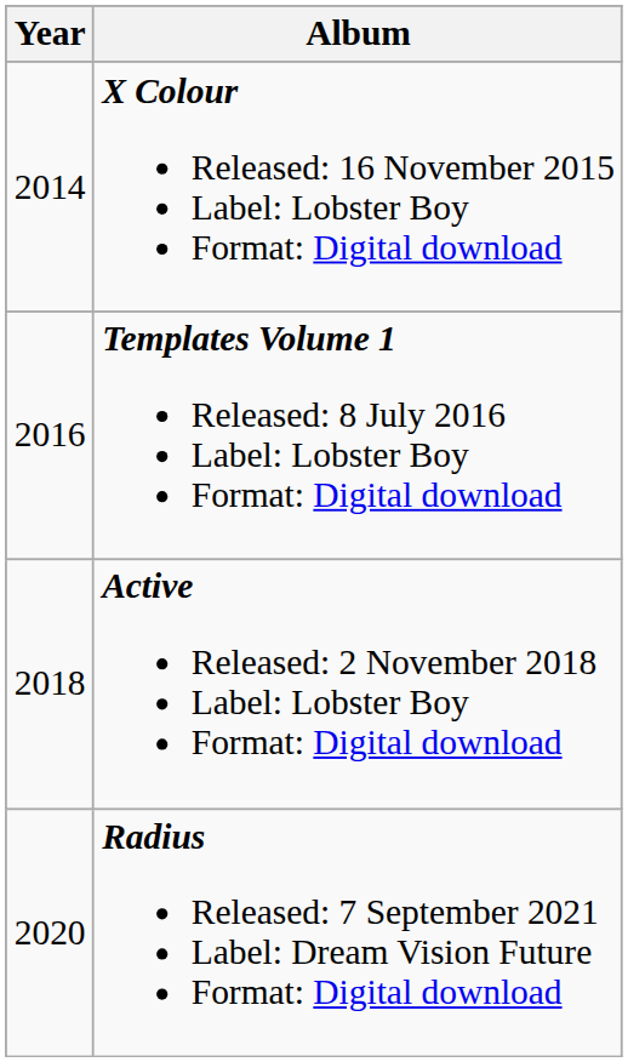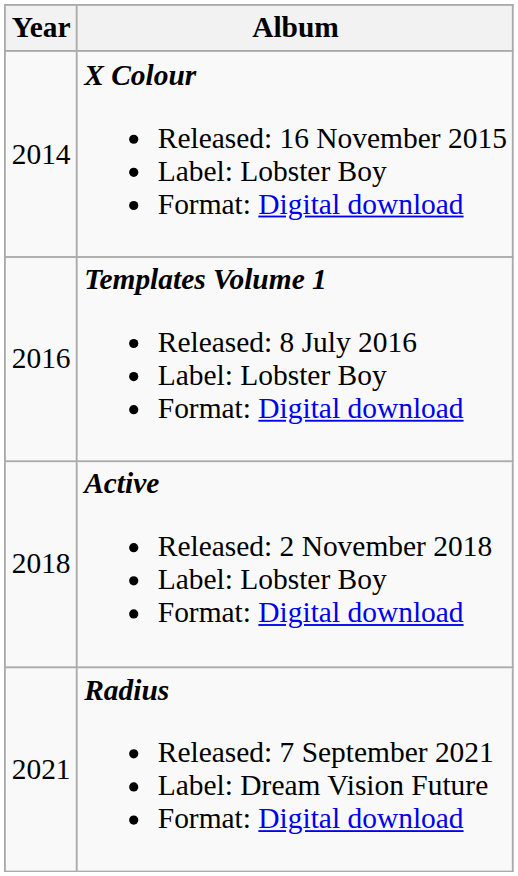row 5 | Year: 2020 -> 2021
